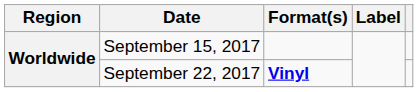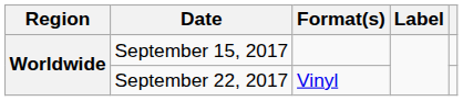September 22, 2017 | Format(s): bold -> normal
